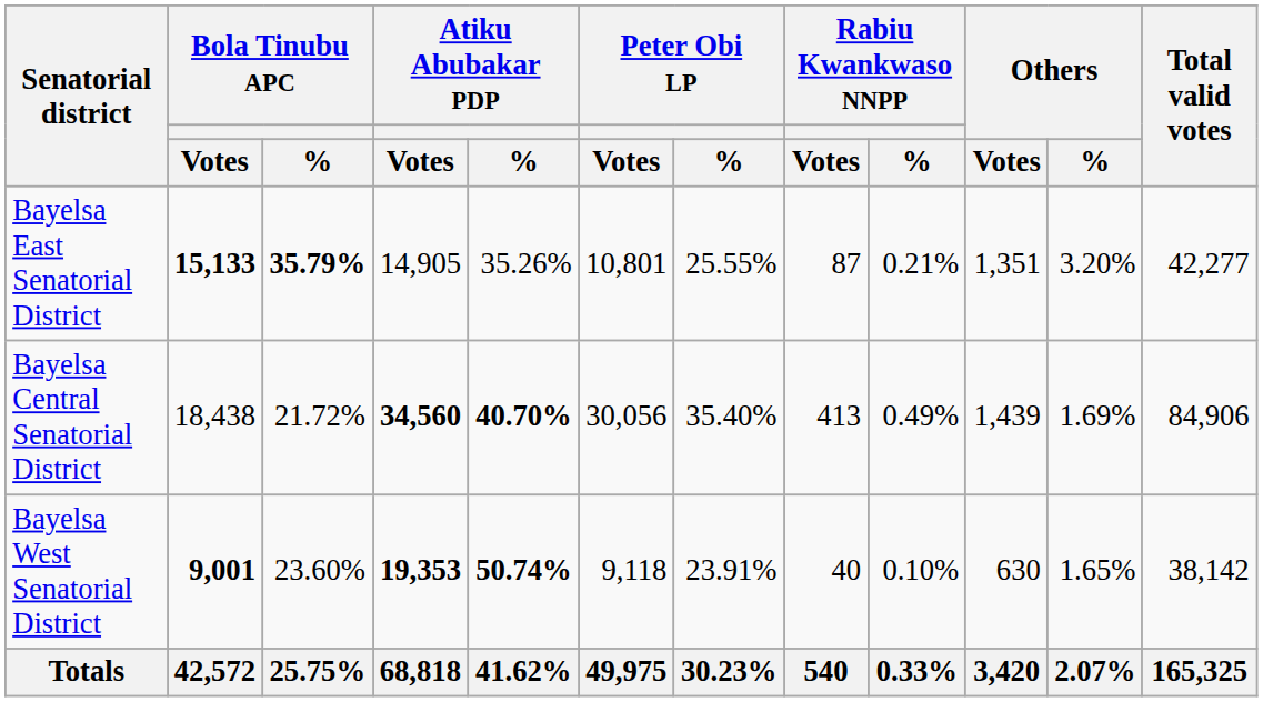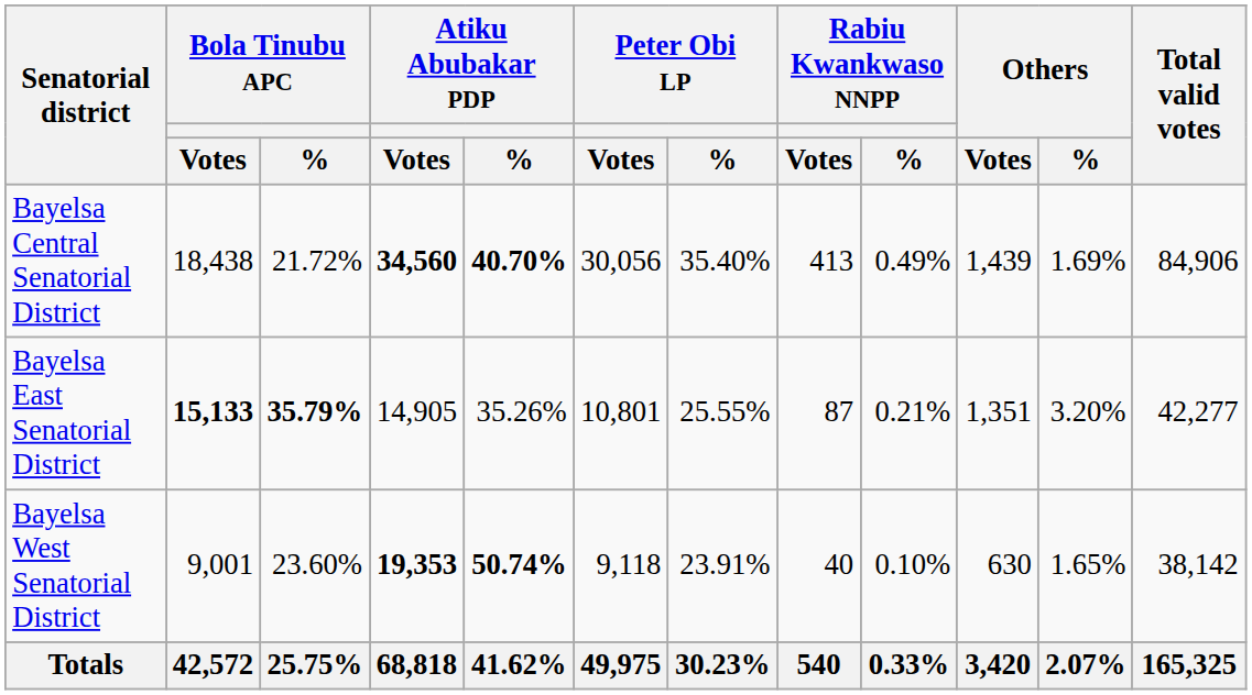rows swapped: Bayelsa Central Senatorial District <-> Bayelsa East Senatorial District
Bayelsa West Senatorial District | Bola Tinubu APC / Votes: bold -> normal
